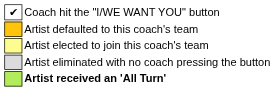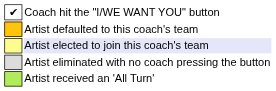Artist elected to join this coach's team | column 2: no background -> lavender background
Artist received an 'All Turn' | column 2: bold -> normal
